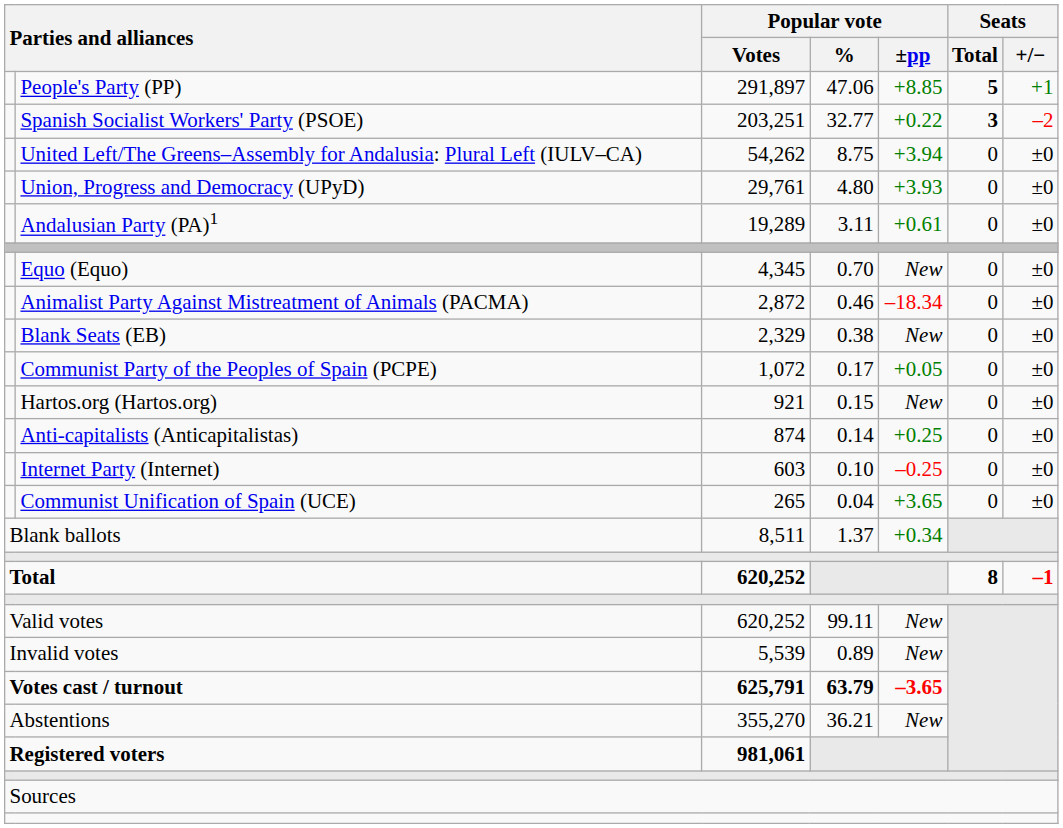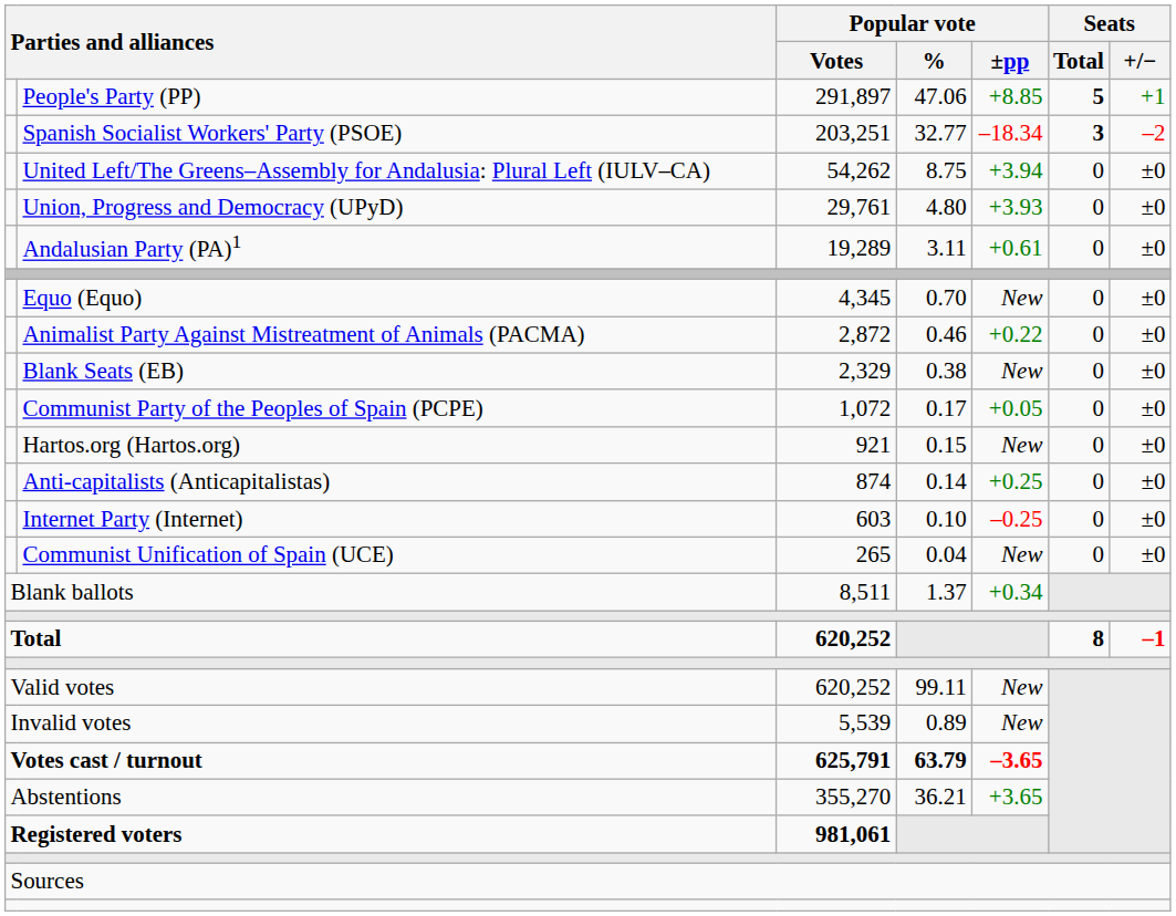Spanish Socialist Workers' Party (PSOE) | Popular vote / ±pp: +0.22 -> –18.34
Animalist Party Against Mistreatment of Animals (PACMA) | Popular vote / ±pp: –18.34 -> +0.22
Communist Unification of Spain (UCE) | Popular vote / ±pp: +3.65 -> New
Abstentions | Popular vote / ±pp: New -> +3.65
